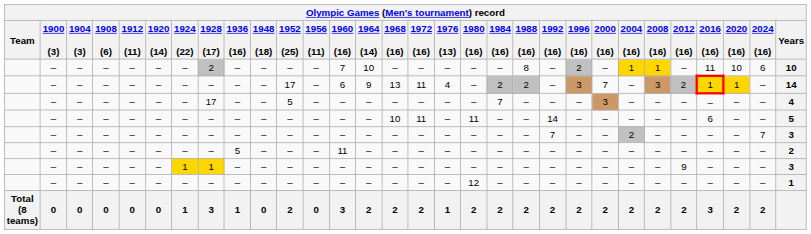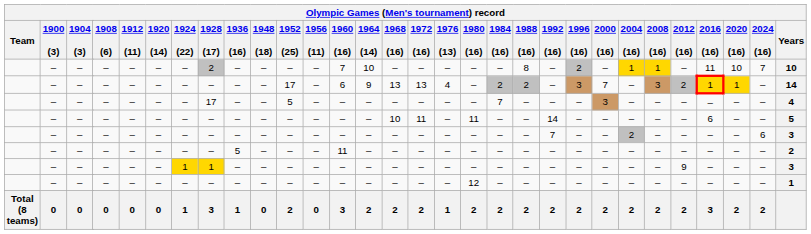row 3 | 2024 (16): 6 -> 7
row 4 | 1972 (16): 11 -> 13
row 7 | 2024 (16): 7 -> 6
